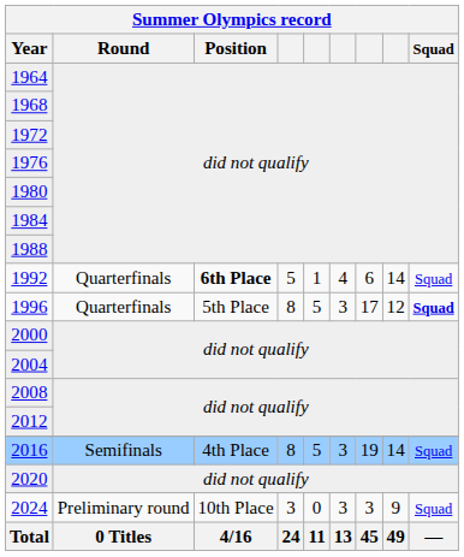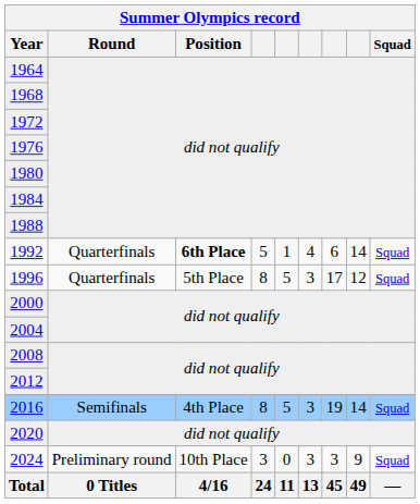1996 | Squad: bold -> normal
